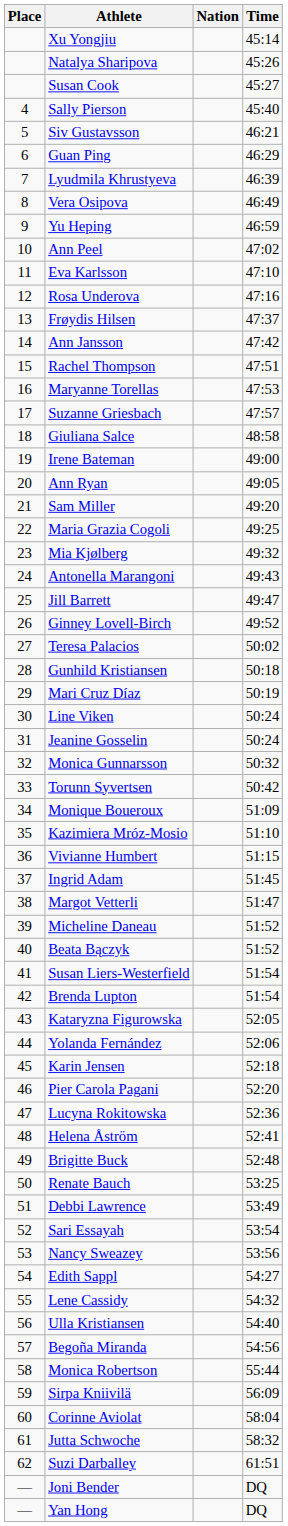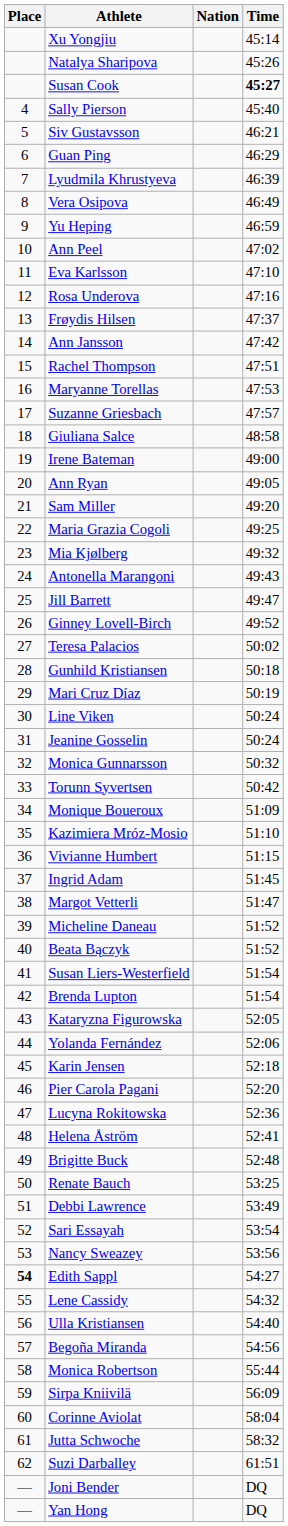Susan Cook | Time: normal -> bold
Edith Sappl | Place: normal -> bold
